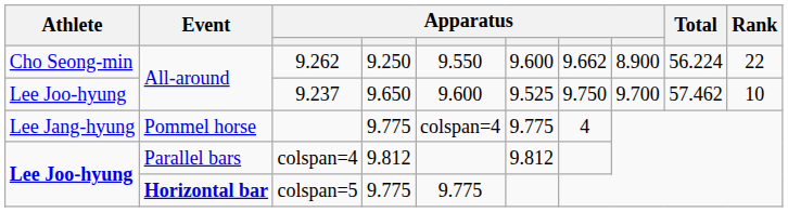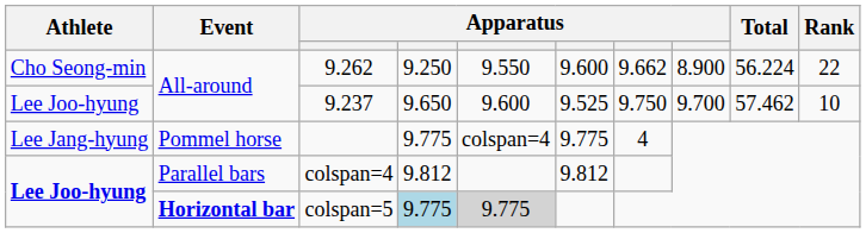colspan=5 | column 4: no background -> lightblue background
colspan=5 | column 5: no background -> lightgrey background
